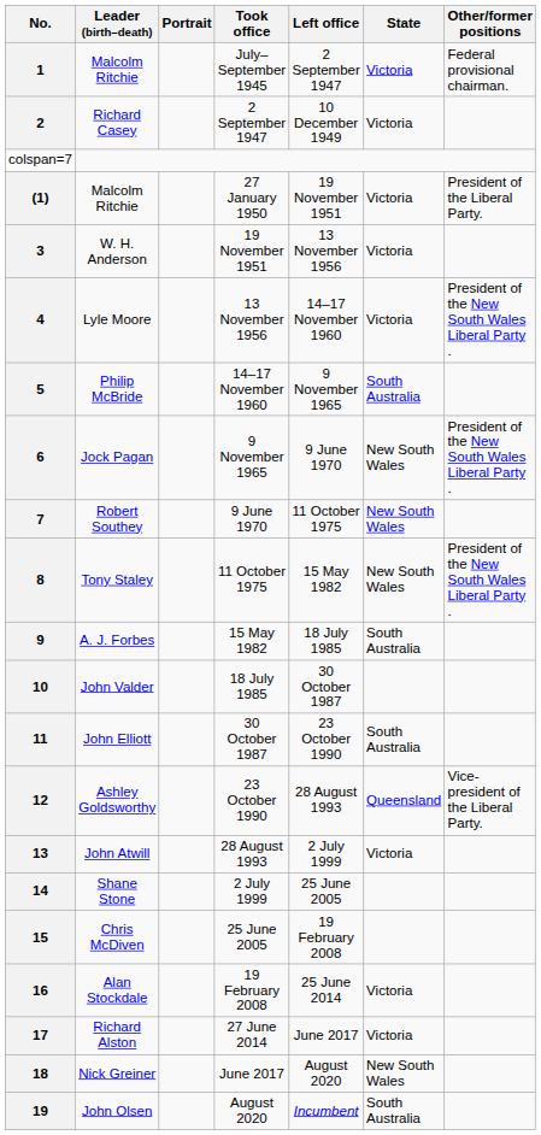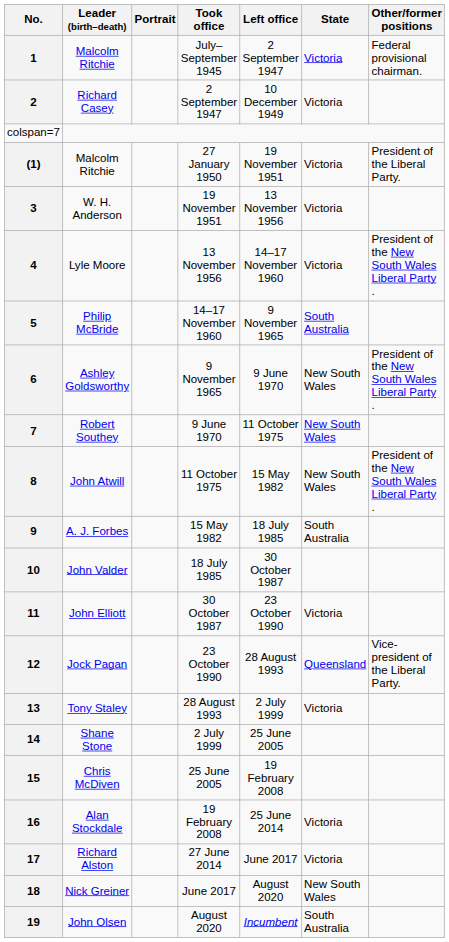6 | Leader (birth–death): Jock Pagan -> Ashley Goldsworthy
8 | Leader (birth–death): Tony Staley -> John Atwill
11 | State: South Australia -> Victoria
12 | Leader (birth–death): Ashley Goldsworthy -> Jock Pagan
13 | Leader (birth–death): John Atwill -> Tony Staley
